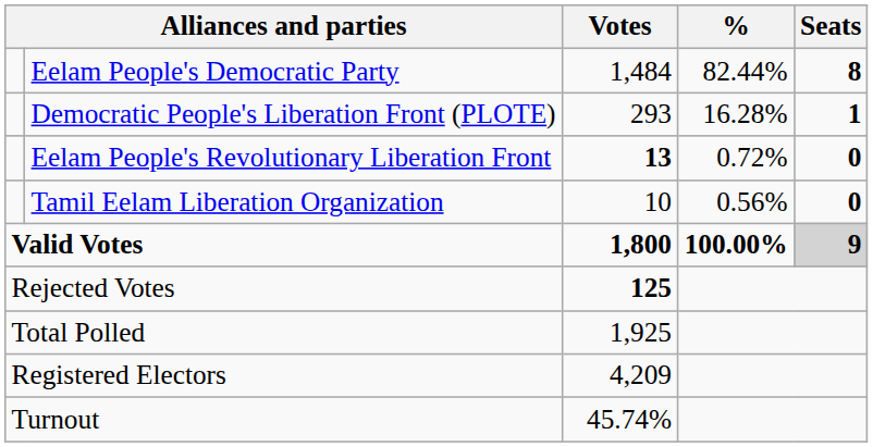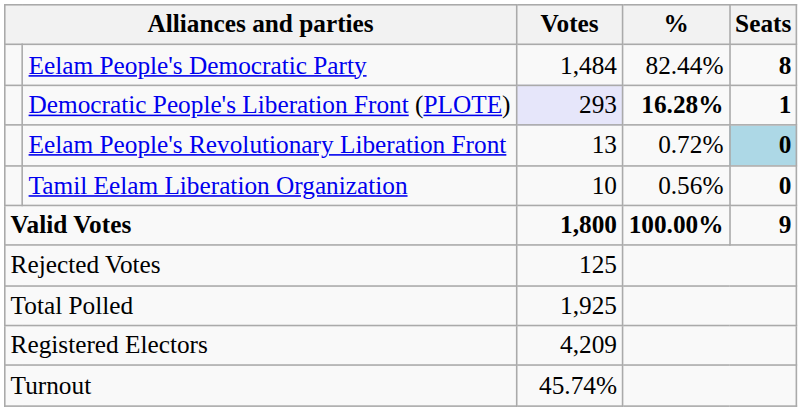Democratic People's Liberation Front (PLOTE) | Votes: no background -> lavender background
Democratic People's Liberation Front (PLOTE) | %: normal -> bold
Eelam People's Revolutionary Liberation Front | Votes: bold -> normal
Eelam People's Revolutionary Liberation Front | Seats: no background -> lightblue background
Valid Votes | Seats: lightgrey background -> no background
Rejected Votes | Votes: bold -> normal
